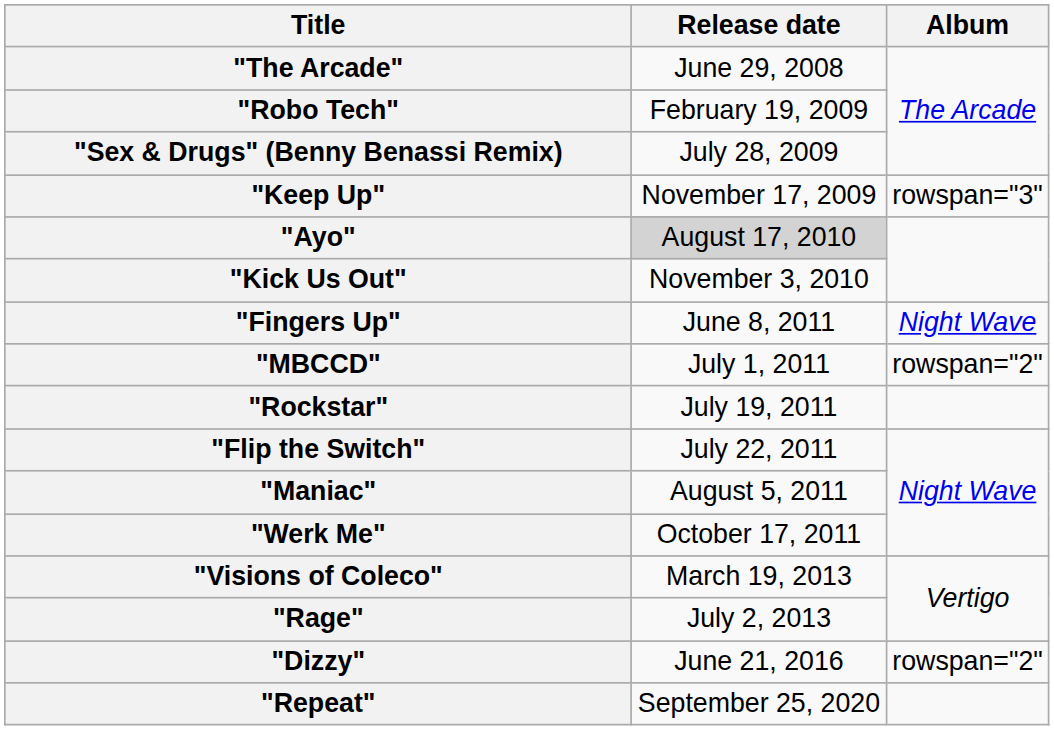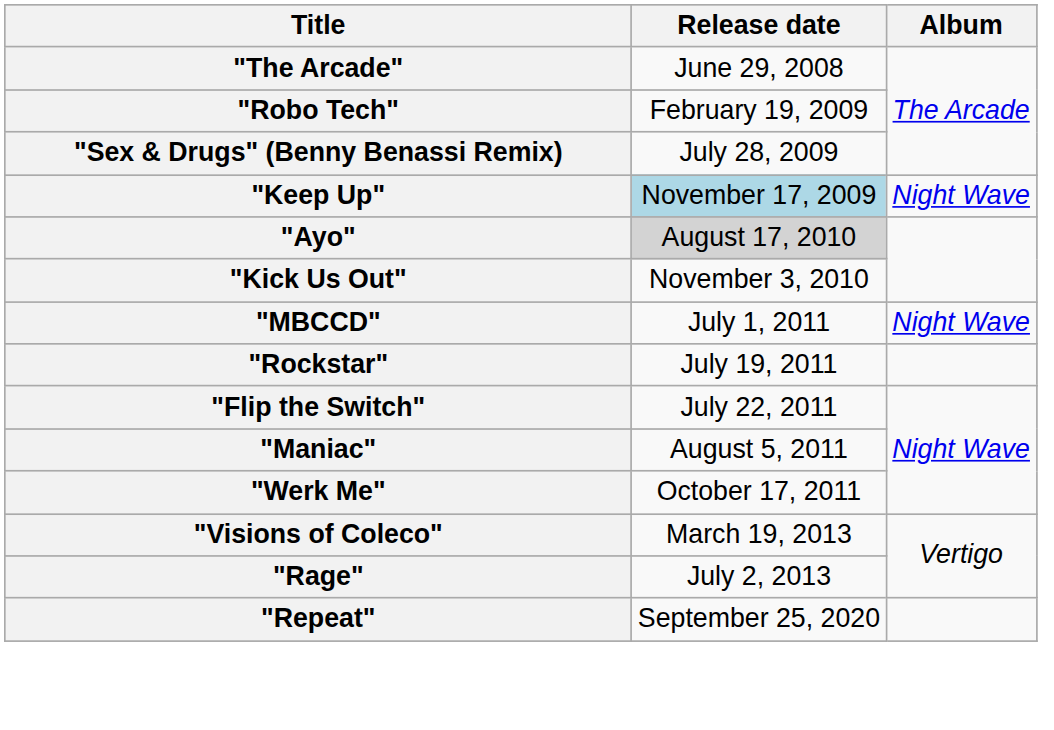"Keep Up" | Release date: no background -> lightblue background
"Keep Up" | Album: rowspan="3" -> Night Wave
- row: "Fingers Up" | June 8, 2011 | Night Wave
"MBCCD" | Album: rowspan="2" -> Night Wave
- row: "Dizzy" | June 21, 2016 | rowspan="2"
